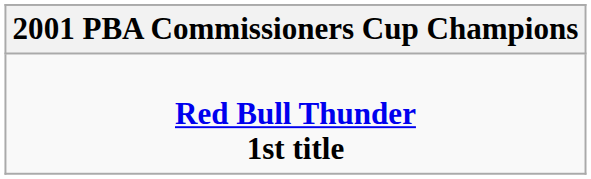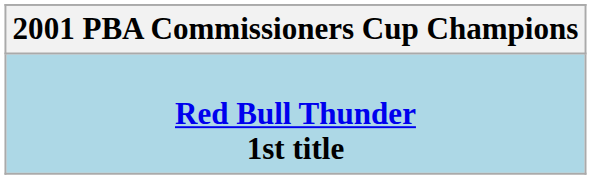row 2 | column 1: no background -> lightblue background
